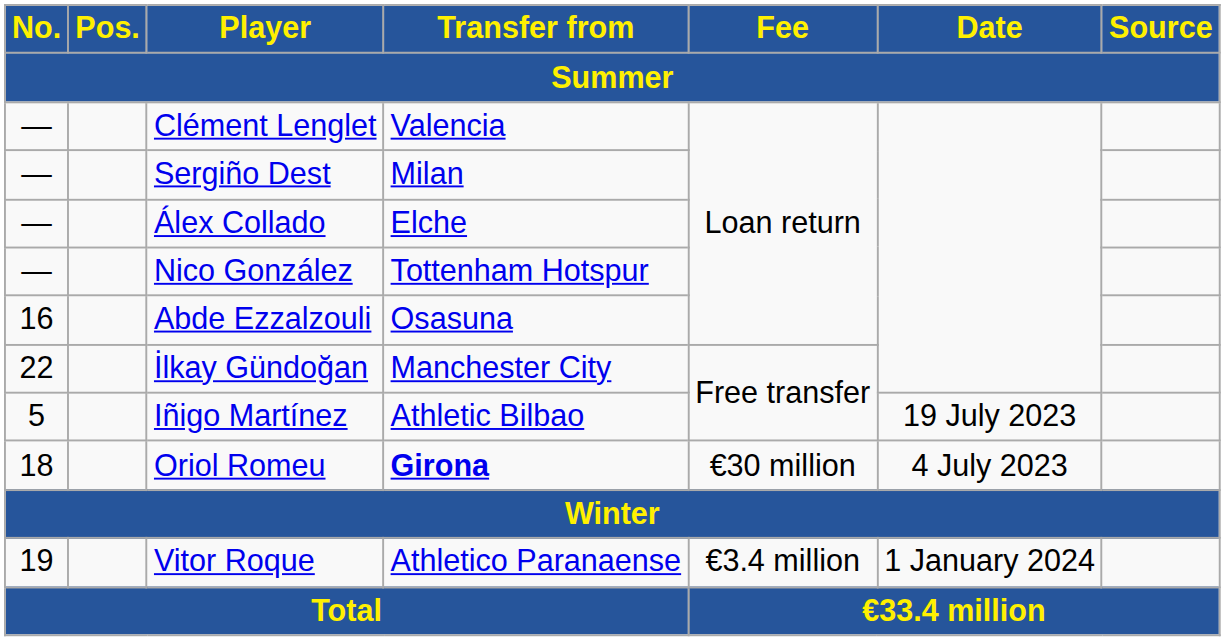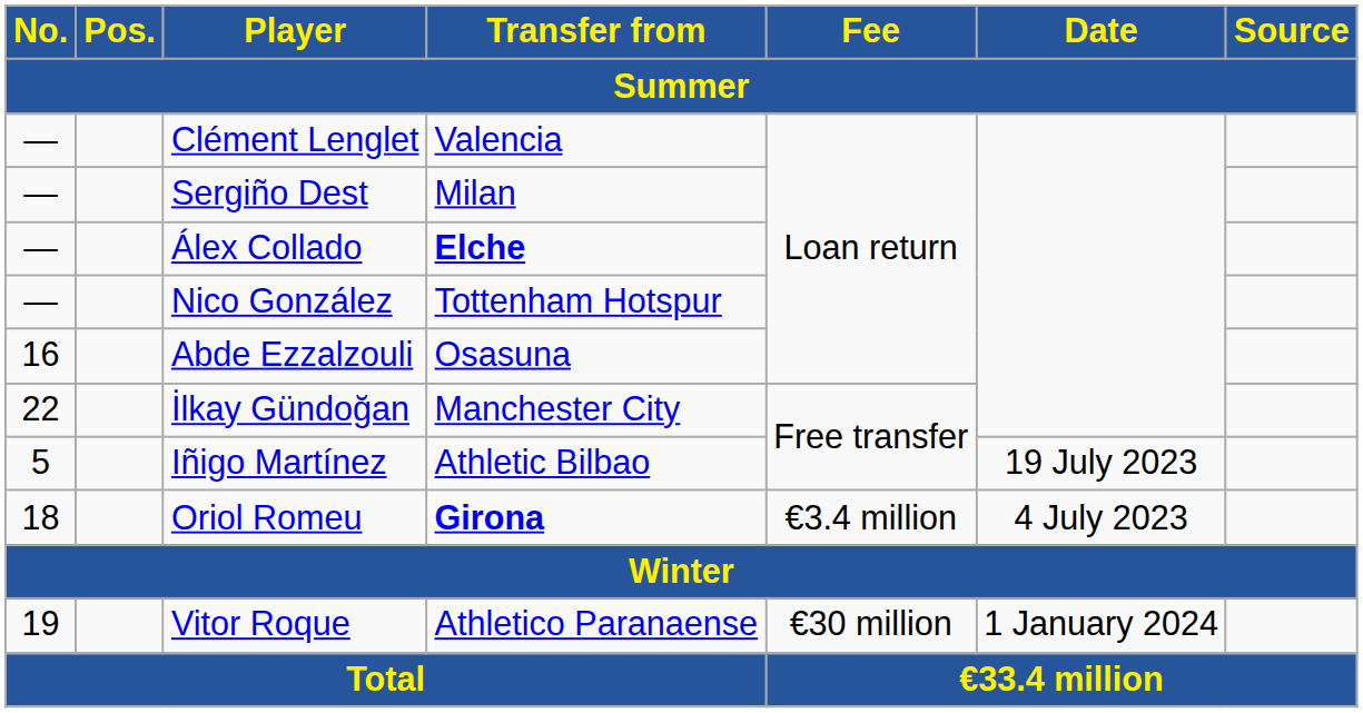Álex Collado | Transfer from: normal -> bold
Oriol Romeu | Fee: €30 million -> €3.4 million
Vitor Roque | Fee: €3.4 million -> €30 million
